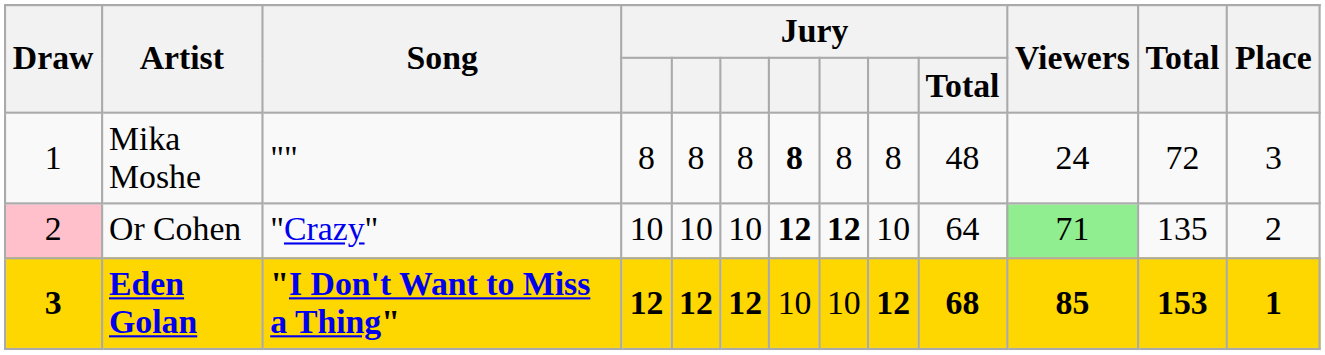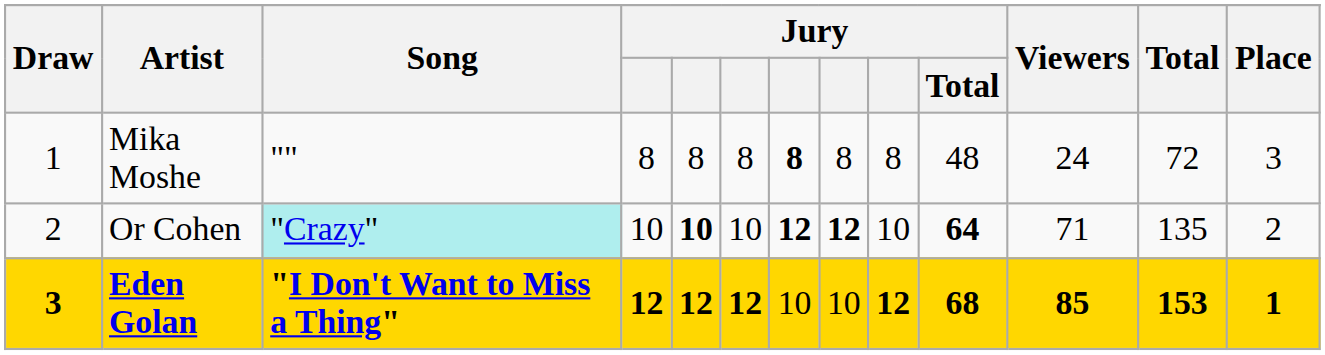Or Cohen | Draw: pink background -> no background
Or Cohen | Song: no background -> paleturquoise background
Or Cohen | column 5: normal -> bold
Or Cohen | Jury / Total: normal -> bold
Or Cohen | Viewers: lightgreen background -> no background
